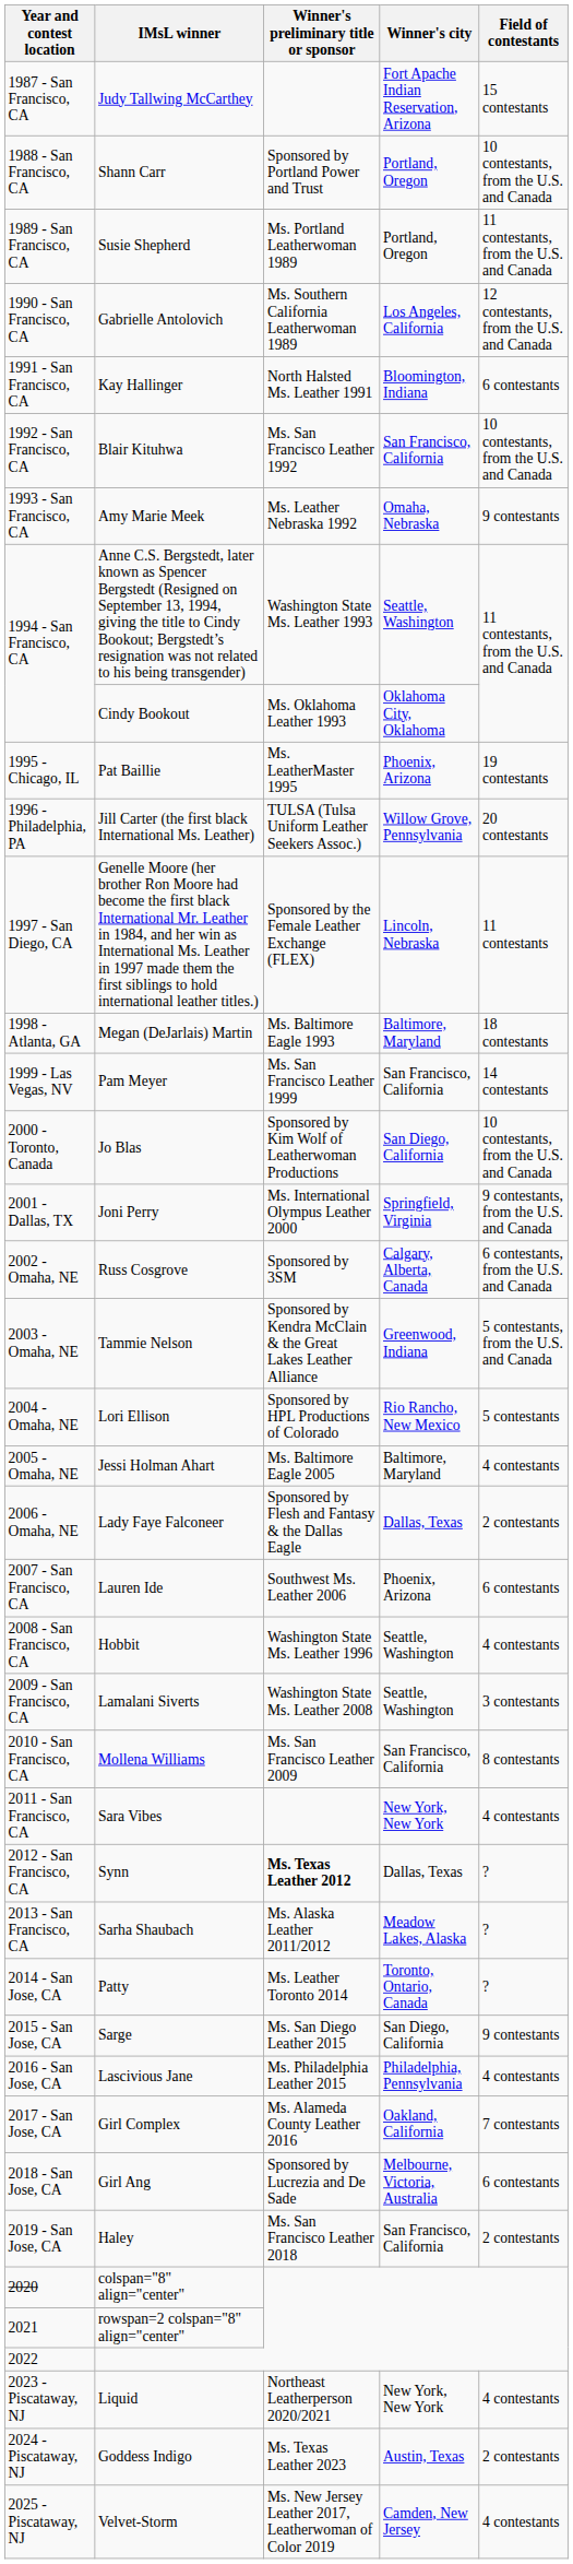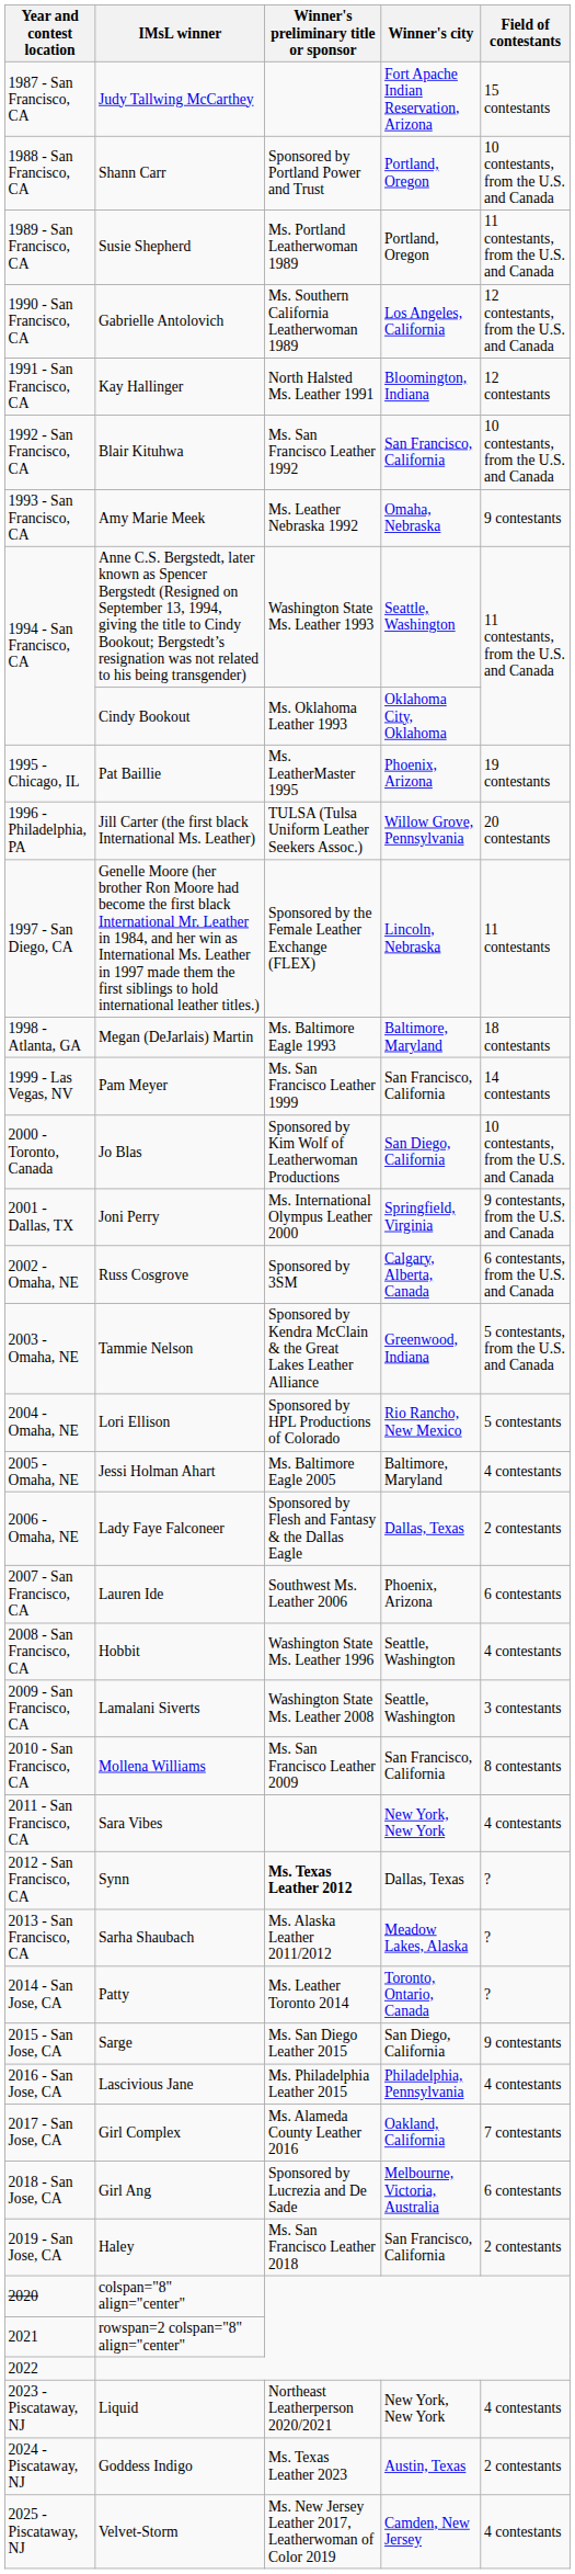Kay Hallinger | Field of contestants: 6 contestants -> 12 contestants
